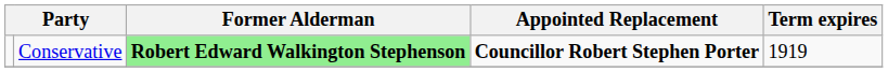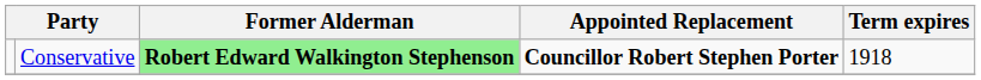Conservative | Term expires: 1919 -> 1918
